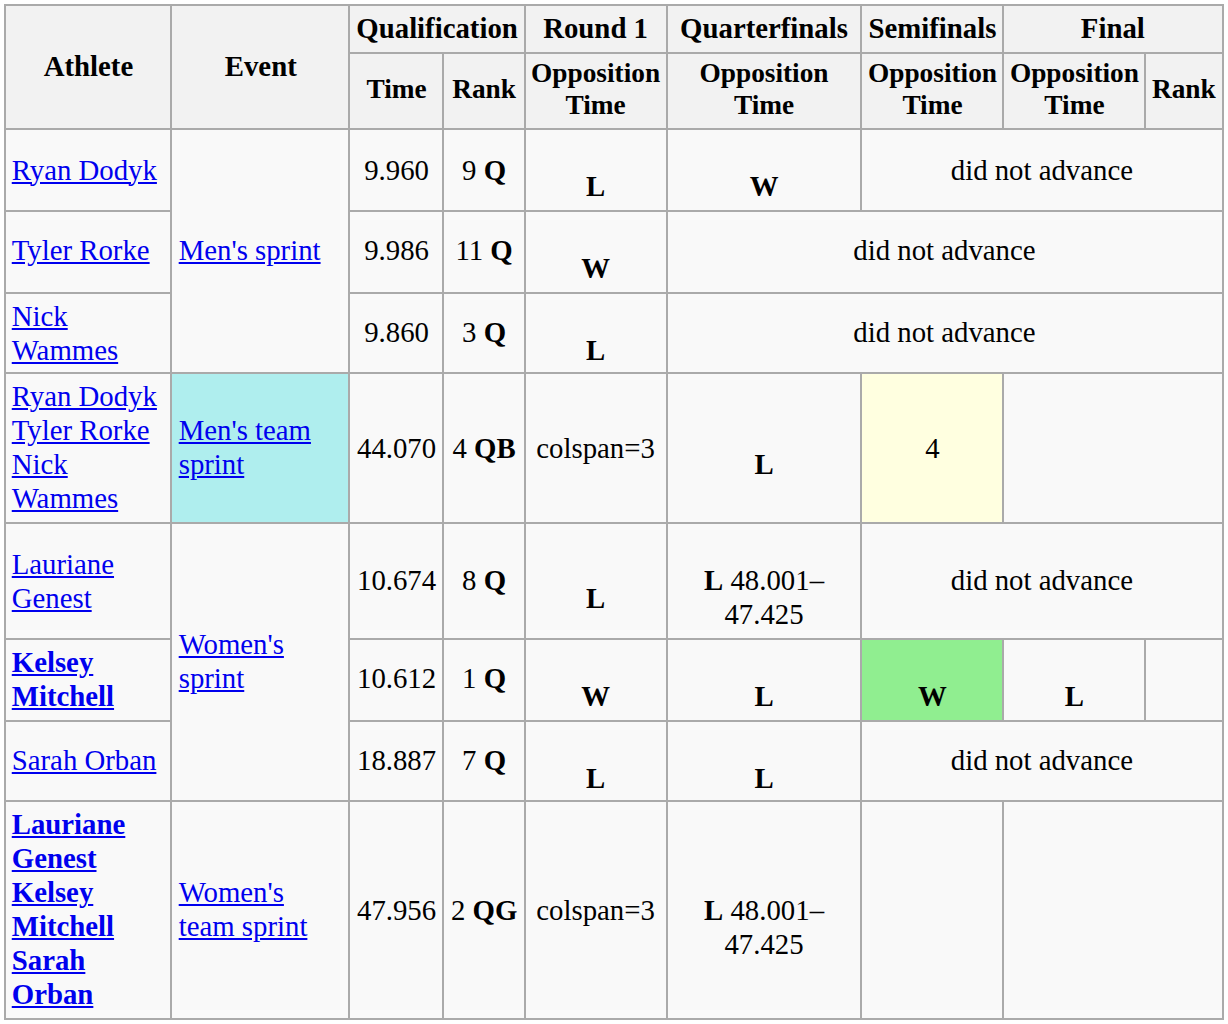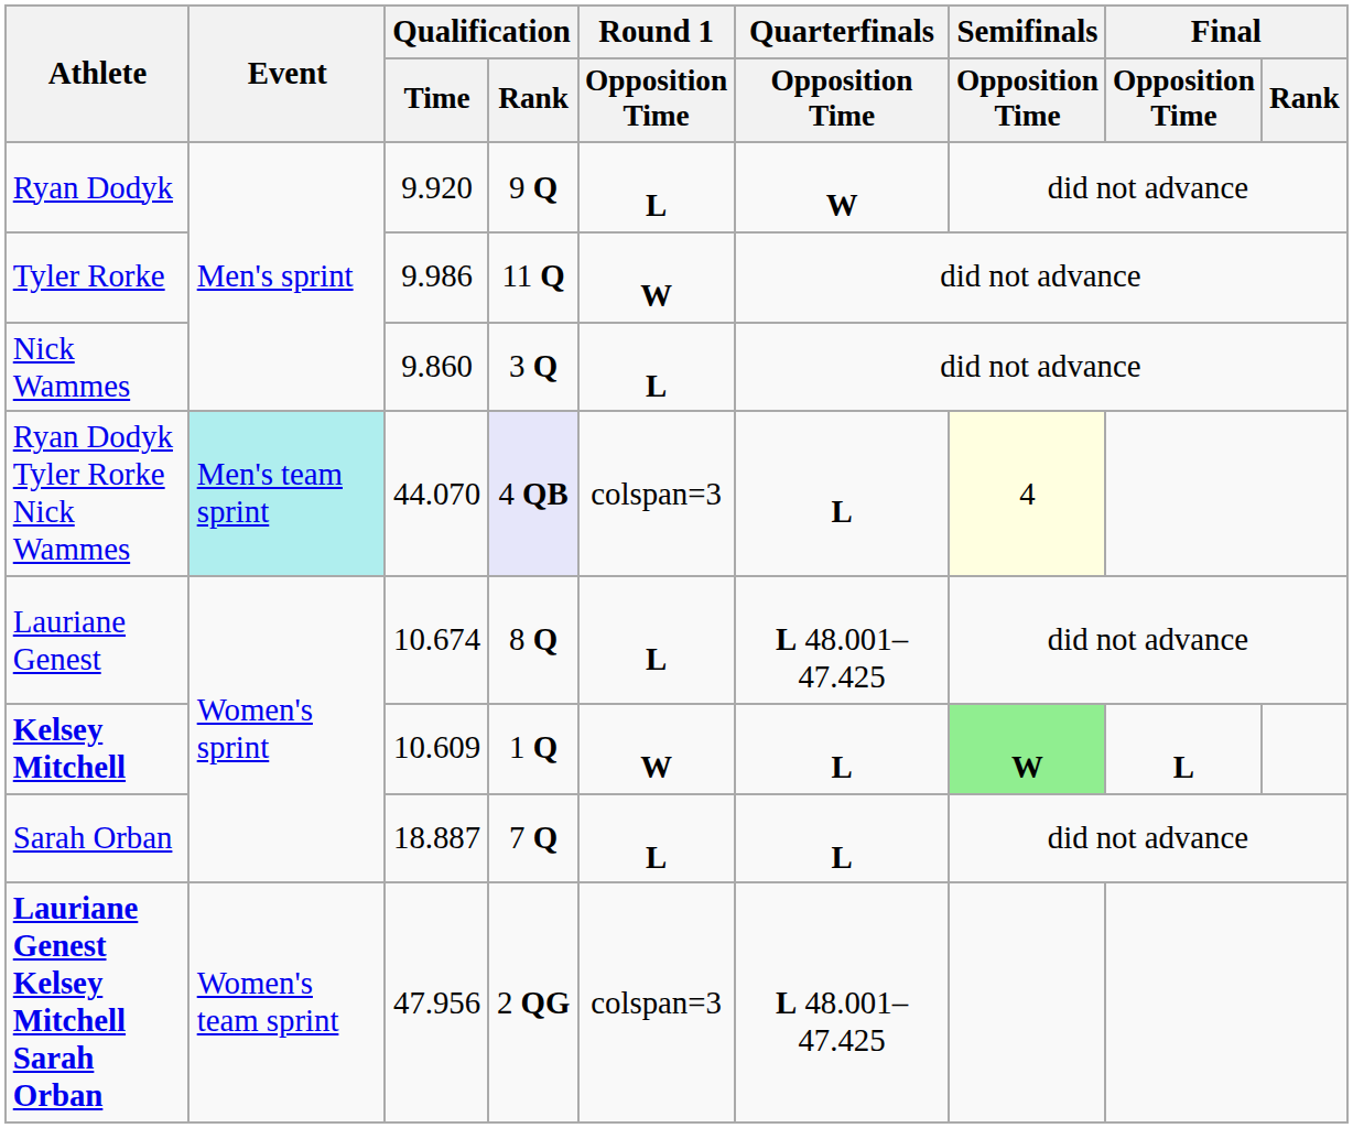Ryan Dodyk | Qualification / Time: 9.960 -> 9.920
Ryan Dodyk Tyler Rorke Nick Wammes | Qualification / Rank: no background -> lavender background
Kelsey Mitchell | Qualification / Time: 10.612 -> 10.609
